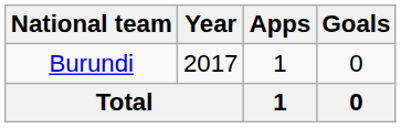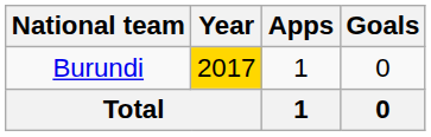Burundi | Year: no background -> gold background
